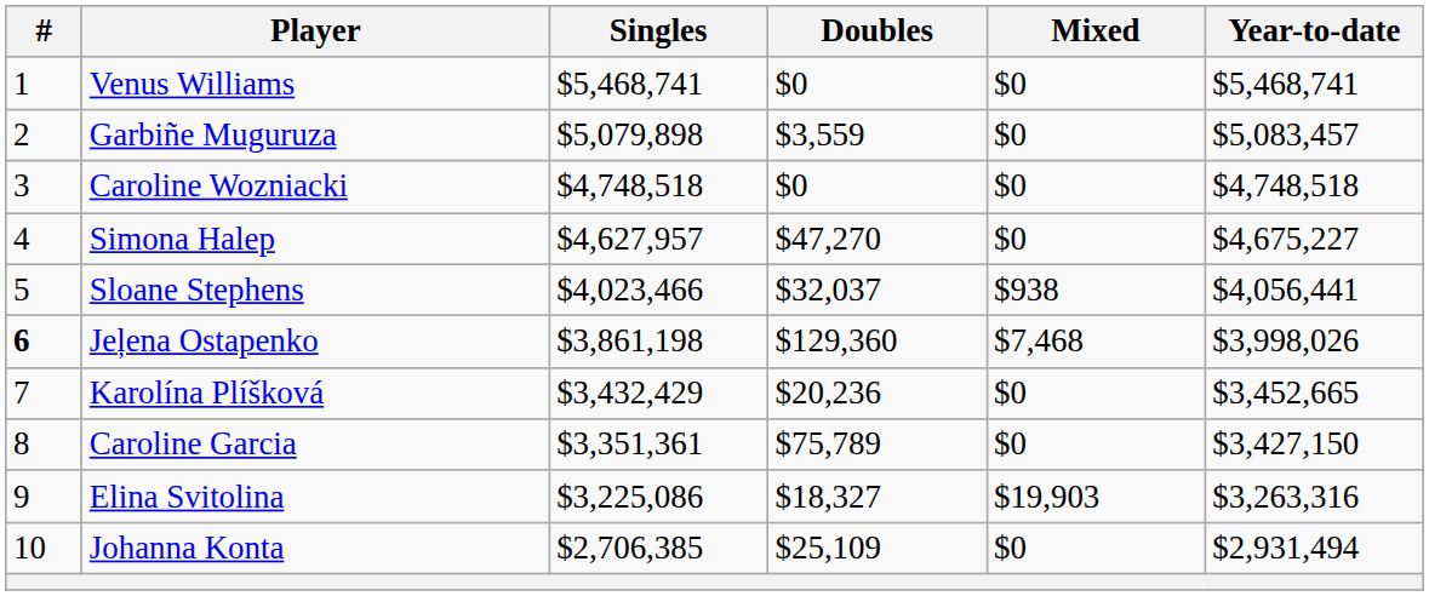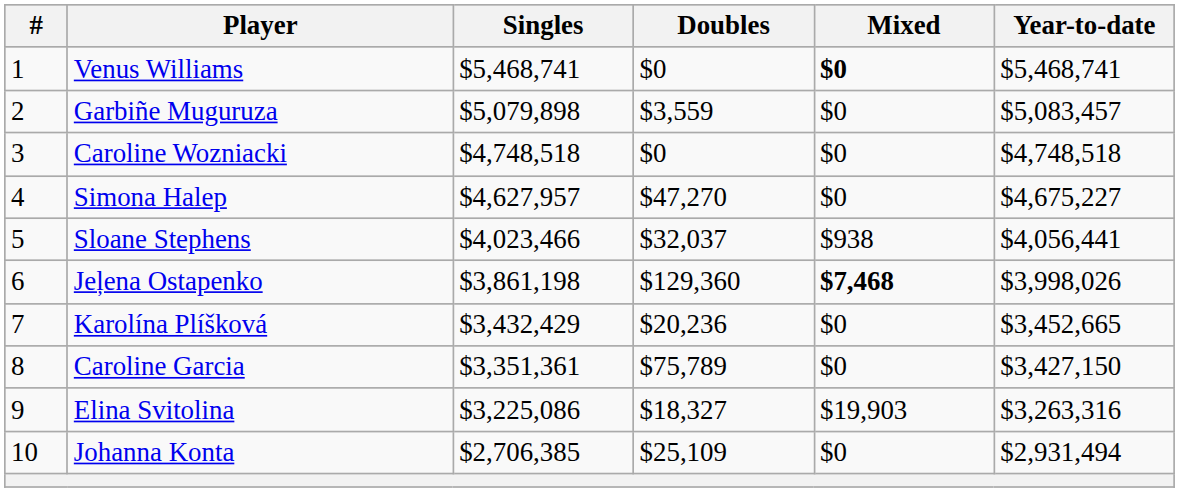Venus Williams | Mixed: normal -> bold
Jeļena Ostapenko | #: bold -> normal
Jeļena Ostapenko | Mixed: normal -> bold
